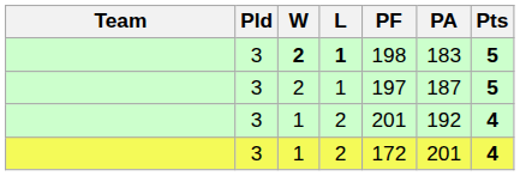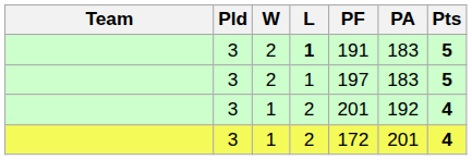row 2 | W: bold -> normal
row 2 | PF: 198 -> 191
row 3 | PA: 187 -> 183
